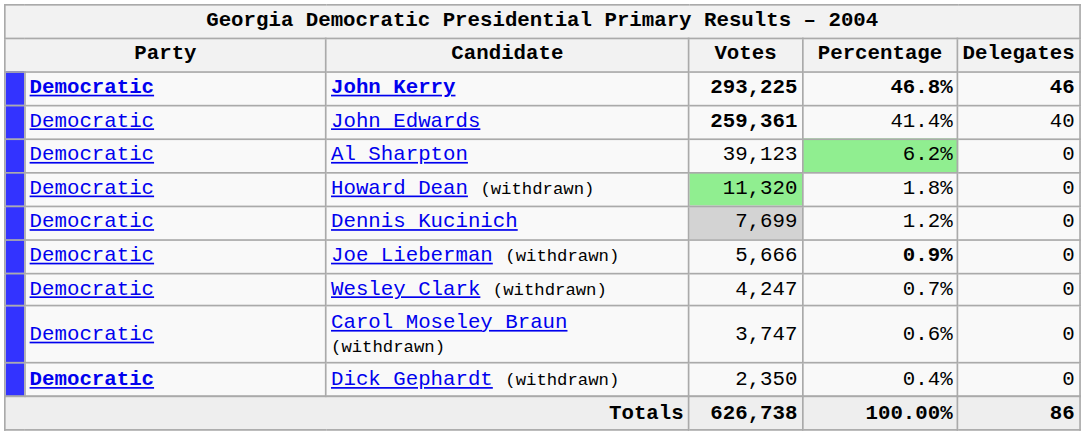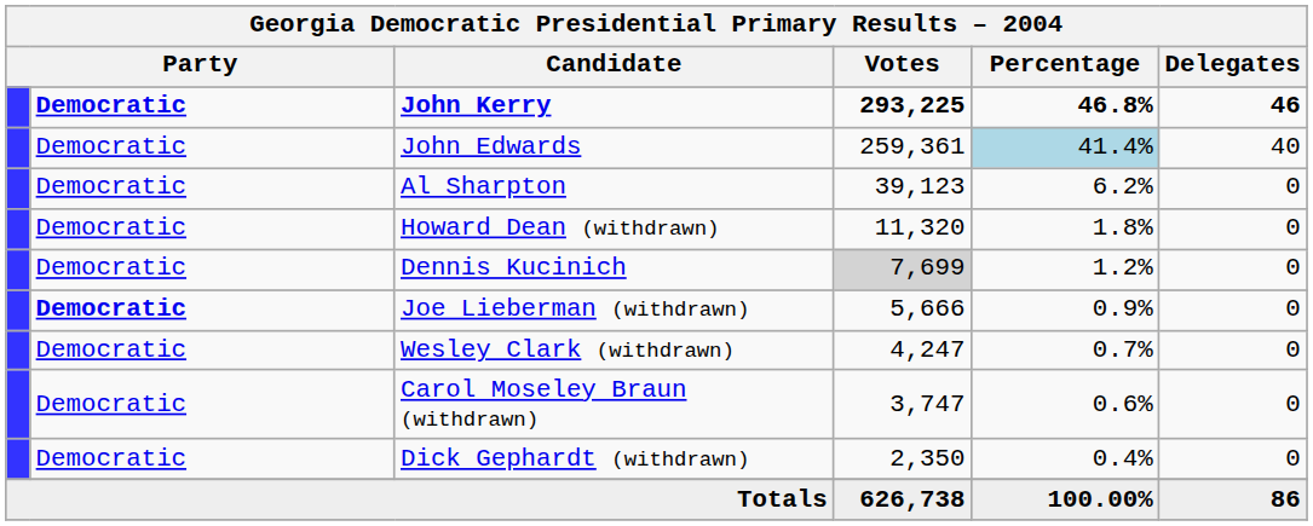John Edwards | Votes: bold -> normal
John Edwards | Percentage: no background -> lightblue background
Al Sharpton | Percentage: lightgreen background -> no background
Howard Dean (withdrawn) | Votes: lightgreen background -> no background
Joe Lieberman (withdrawn) | column 2: normal -> bold
Joe Lieberman (withdrawn) | Percentage: bold -> normal
Dick Gephardt (withdrawn) | column 2: bold -> normal
